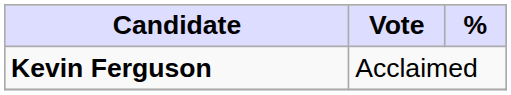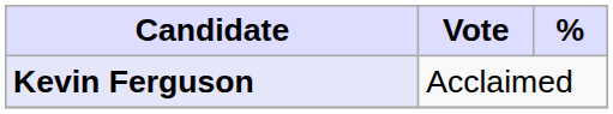Kevin Ferguson | Candidate: no background -> lavender background
